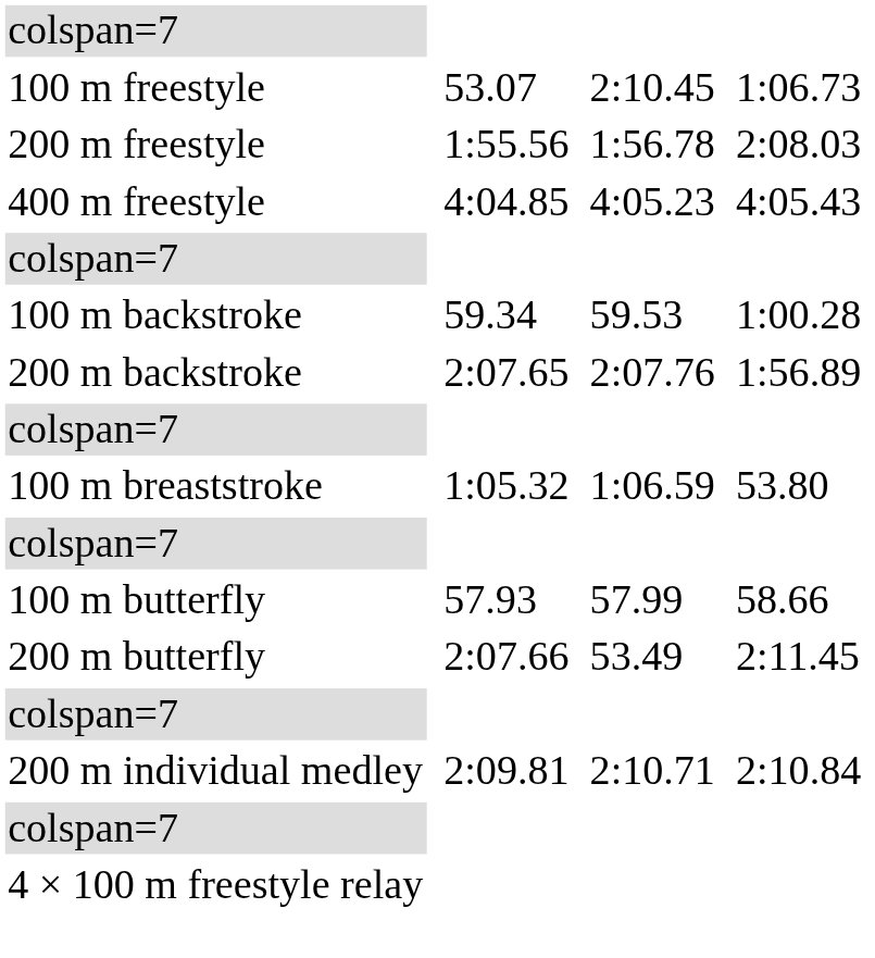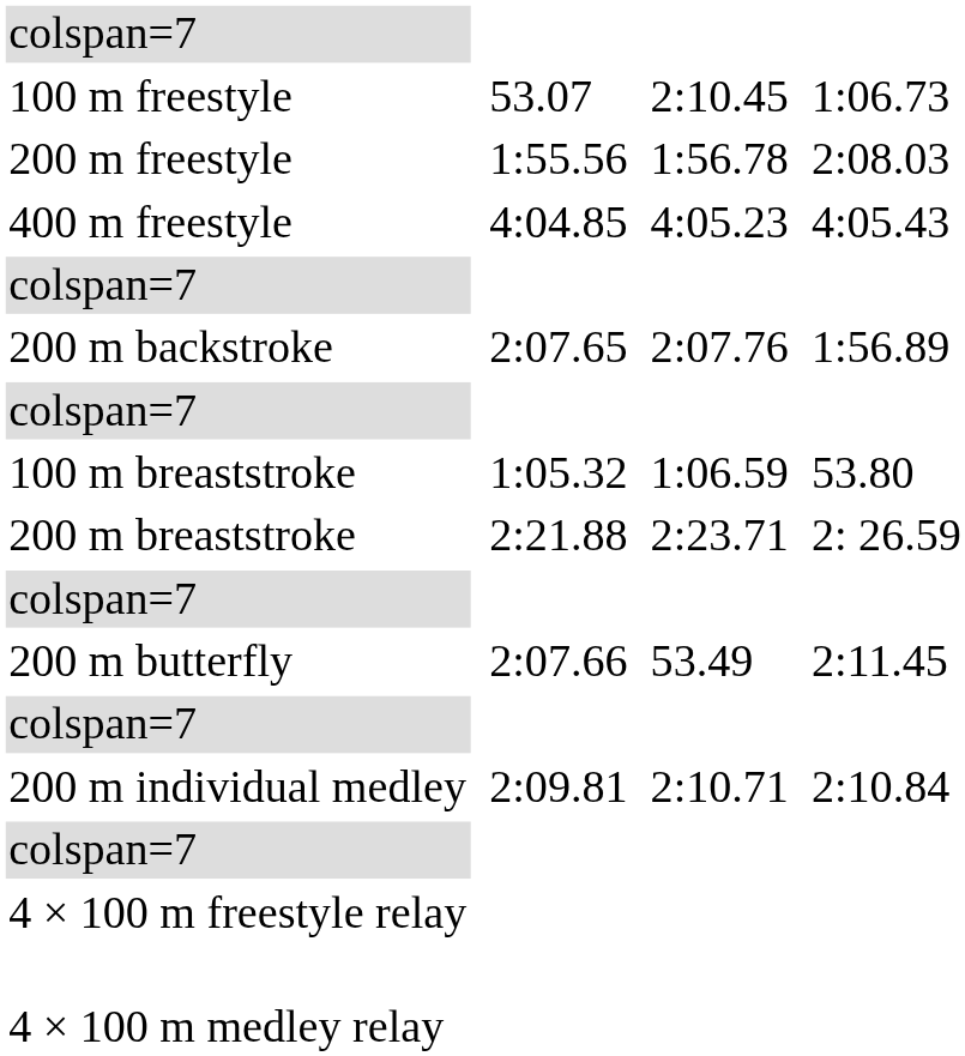- row: 100 m backstroke | 59.34 | 59.53 | 1:00.28
+ row: 200 m breaststroke | 2:21.88 | 2:23.71 | 2: 26.59
- row: 100 m butterfly | 57.93 | 57.99 | 58.66
+ row: 4 × 100 m medley relay
